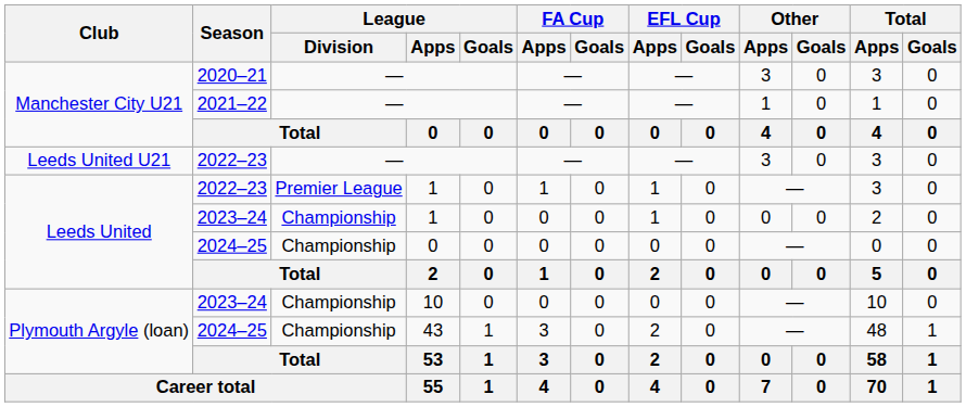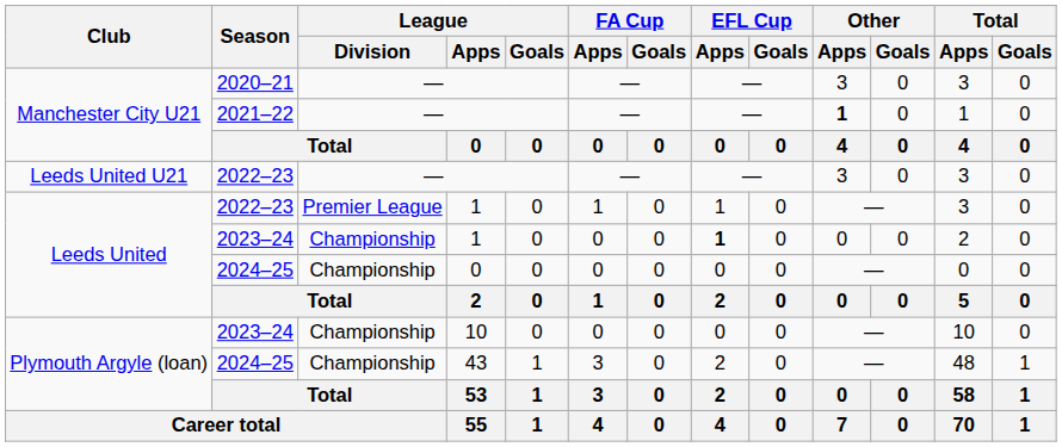2021–22 | Other / Apps: normal -> bold
2023–24 / 1 | EFL Cup / Apps: normal -> bold
